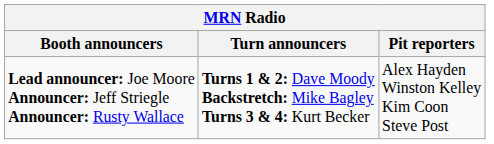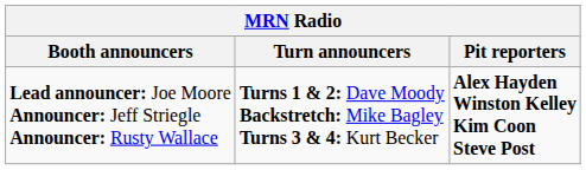row 3 | Pit reporters: normal -> bold
